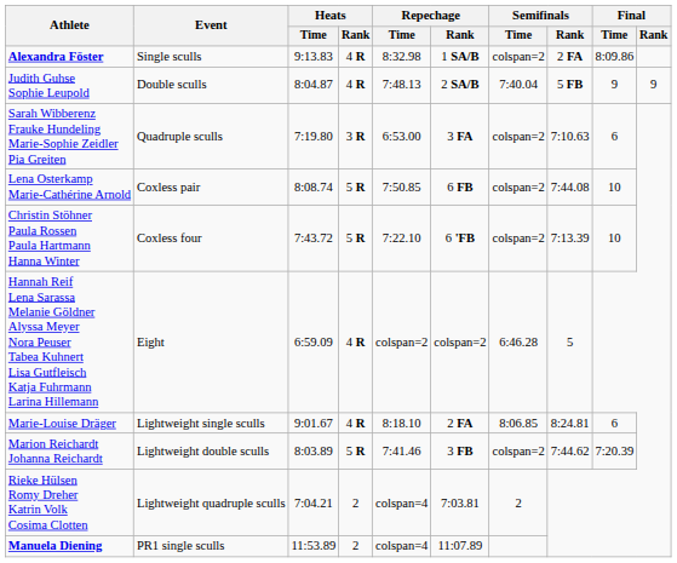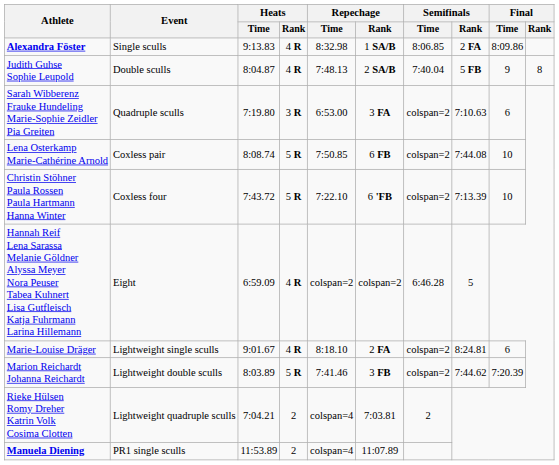Alexandra Föster | Semifinals / Time: colspan=2 -> 8:06.85
Judith Guhse Sophie Leupold | Final / Rank: 9 -> 8
Marie-Louise Dräger | Semifinals / Time: 8:06.85 -> colspan=2
